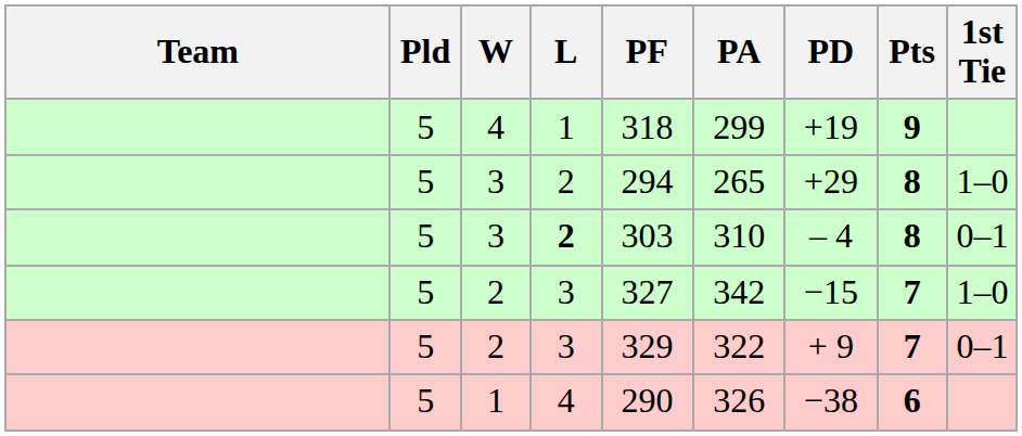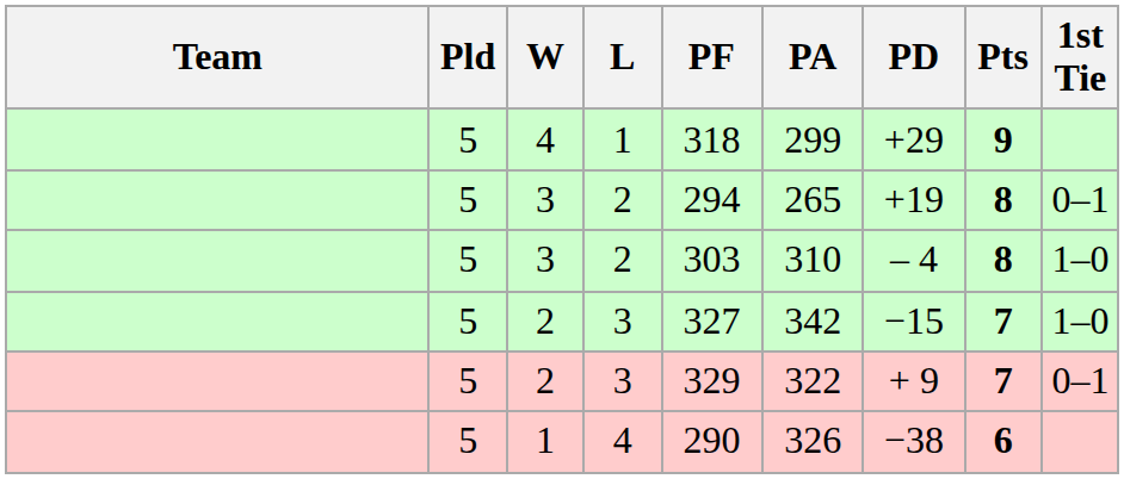row 2 | PD: +19 -> +29
row 3 | PD: +29 -> +19
row 3 | 1st Tie: 1–0 -> 0–1
row 4 | L: bold -> normal
row 4 | 1st Tie: 0–1 -> 1–0
